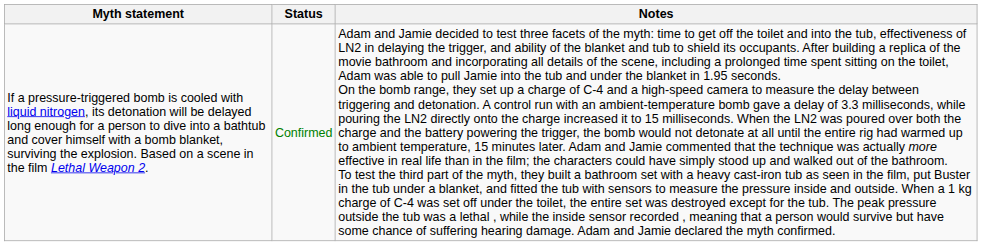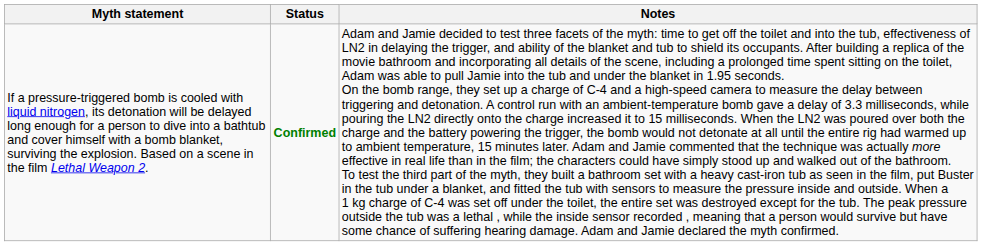row 2 | Status: normal -> bold
